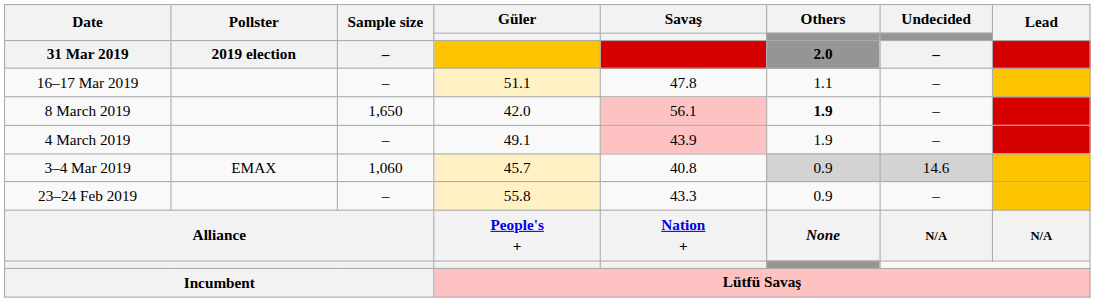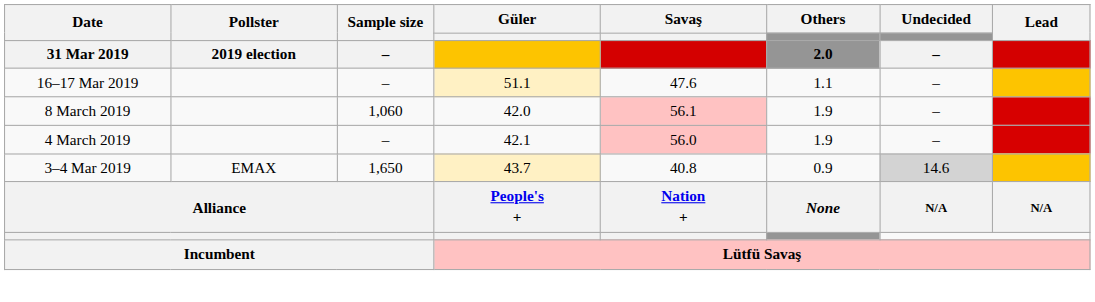16–17 Mar 2019 | Savaş: 47.8 -> 47.6
8 March 2019 | Sample size / –: 1,650 -> 1,060
8 March 2019 | Others / 2.0: bold -> normal
4 March 2019 | Güler: 49.1 -> 42.1
4 March 2019 | Savaş: 43.9 -> 56.0
3–4 Mar 2019 | Sample size / –: 1,060 -> 1,650
3–4 Mar 2019 | Güler: 45.7 -> 43.7
3–4 Mar 2019 | Others / 2.0: lightgrey background -> no background
- row: 23–24 Feb 2019 | – | 55.8 | 43.3 | 0.9 | –
